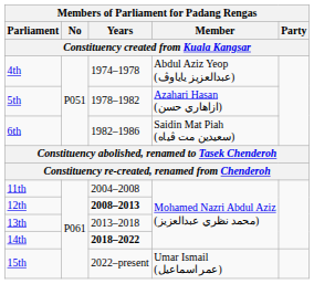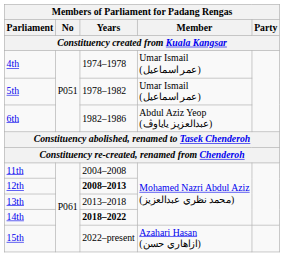4th | Member: Abdul Aziz Yeop (عبدالعزيز ياياوڤ) -> Umar Ismail (عمر اسماعيل)
5th | Member: Azahari Hasan (ازاهاري حسن) -> Umar Ismail (عمر اسماعيل)
6th | Member: Saidin Mat Piah (سعيدين مت ڤياه) -> Abdul Aziz Yeop (عبدالعزيز ياياوڤ)
15th | Member: Umar Ismail (عمر اسماعيل) -> Azahari Hasan (ازاهاري حسن)
